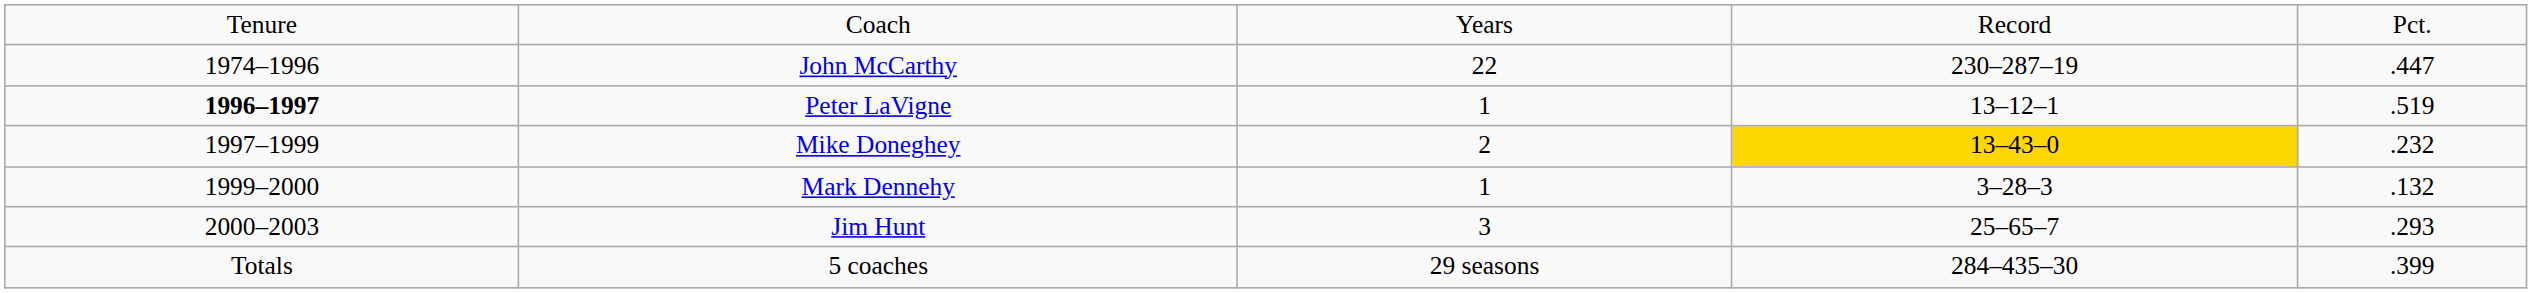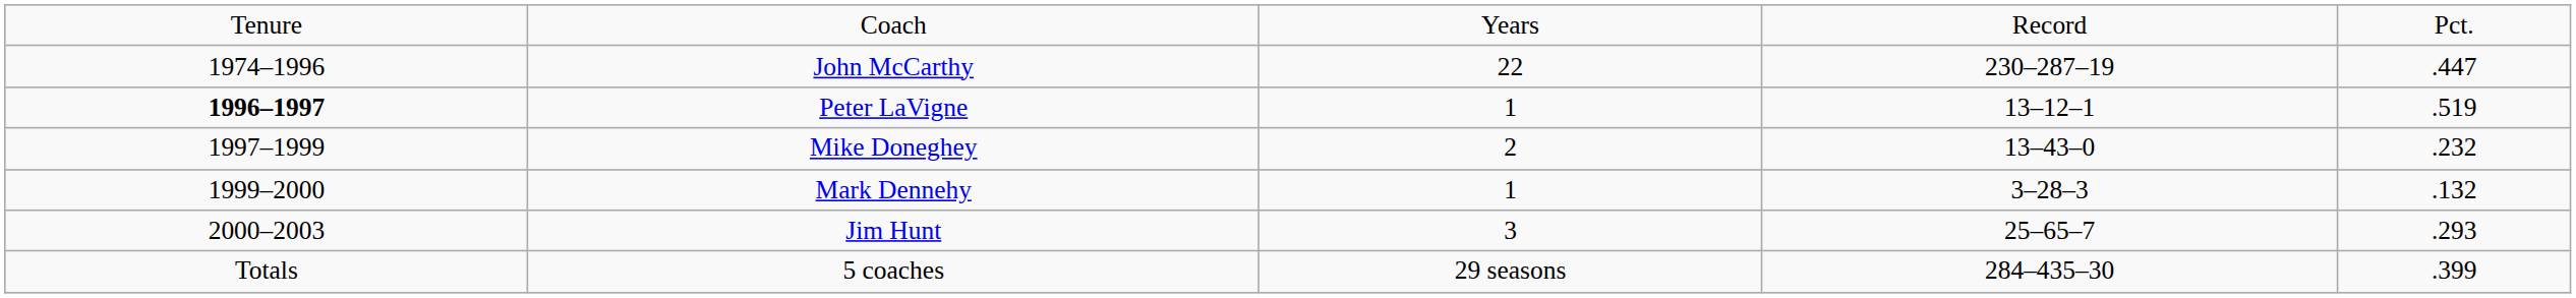Mike Doneghey | column 4: gold background -> no background
